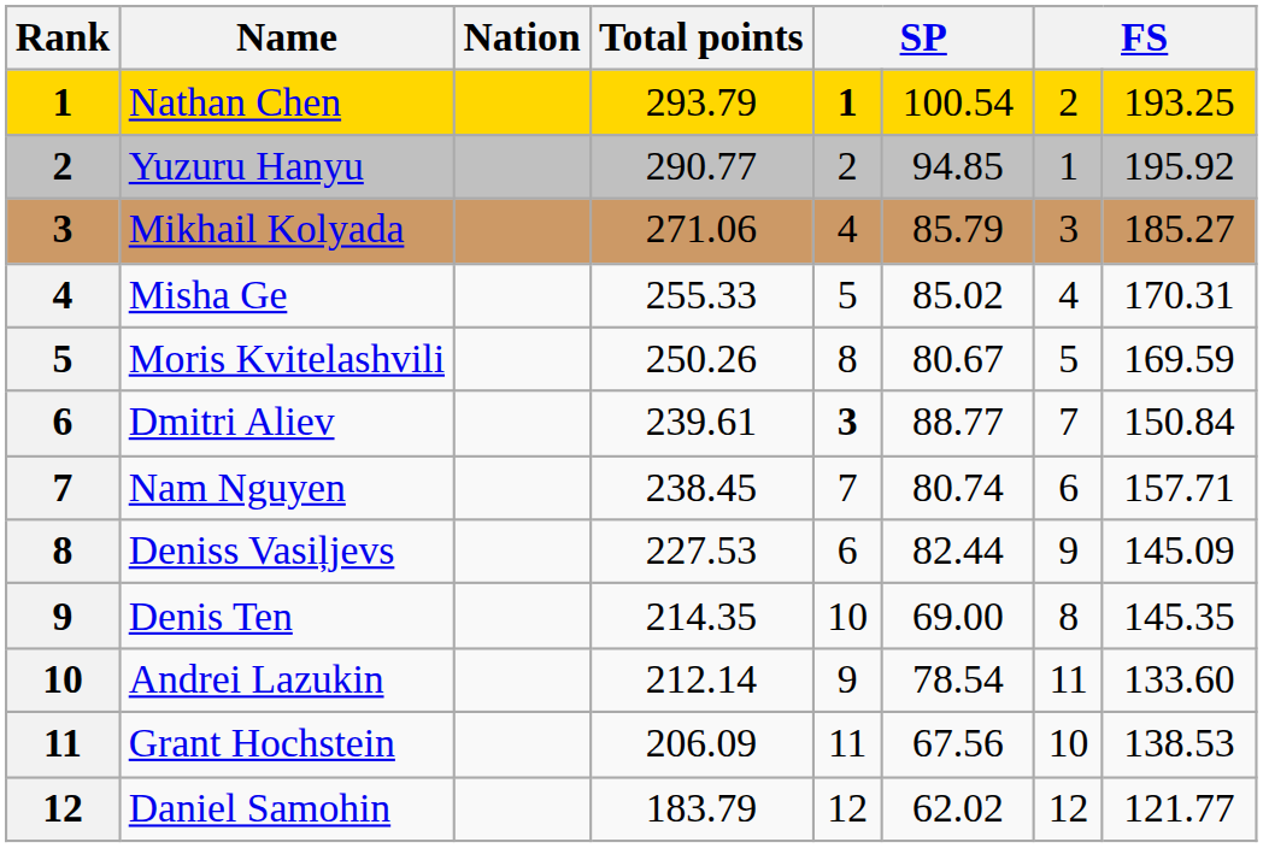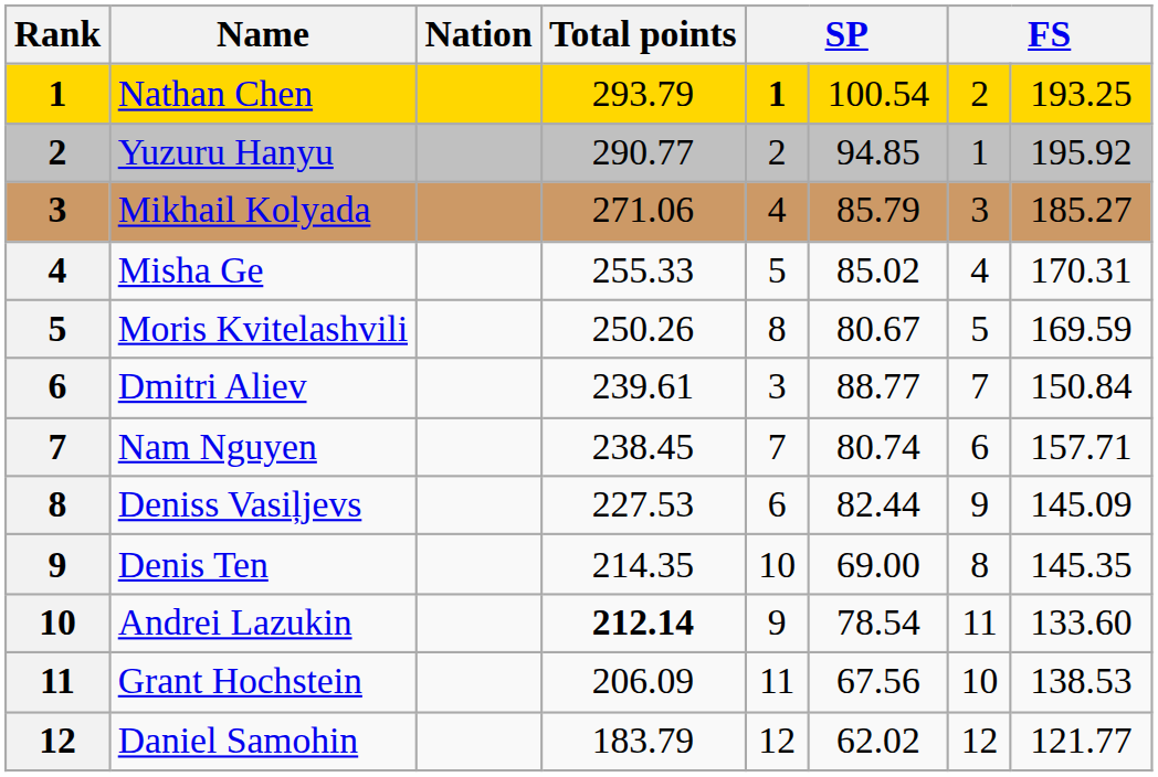Dmitri Aliev | column 5: bold -> normal
Andrei Lazukin | Total points: normal -> bold
